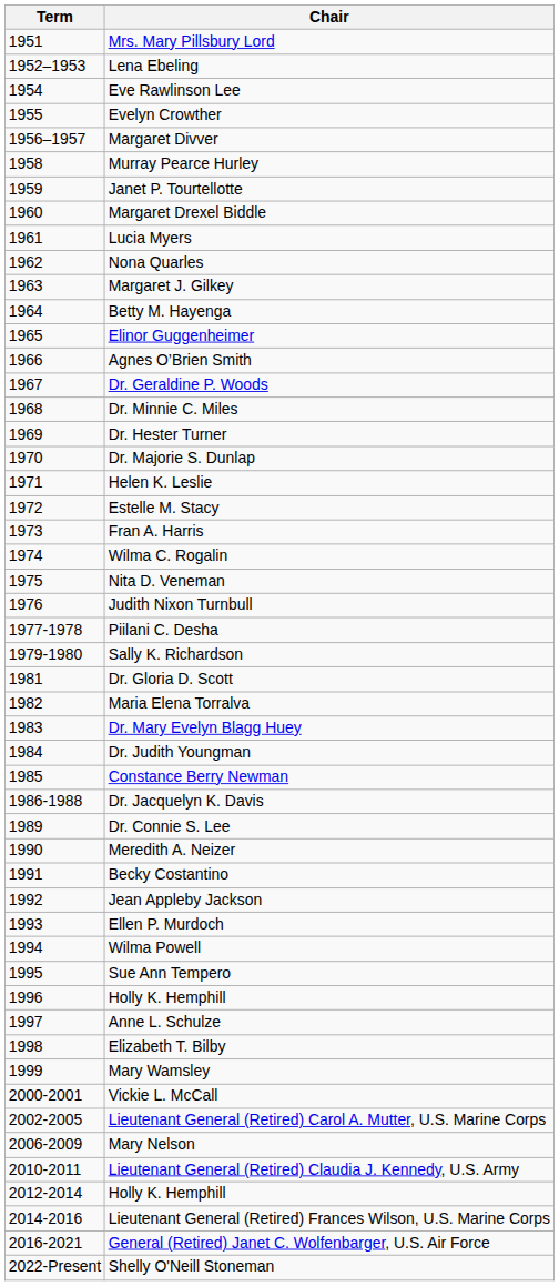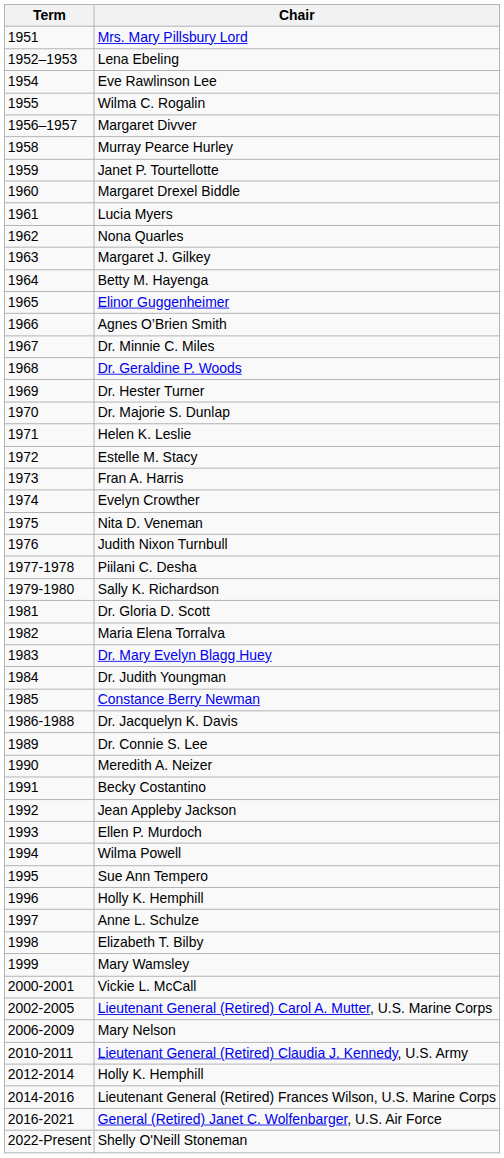row 5 | Chair: Evelyn Crowther -> Wilma C. Rogalin
row 16 | Chair: Dr. Geraldine P. Woods -> Dr. Minnie C. Miles
row 17 | Chair: Dr. Minnie C. Miles -> Dr. Geraldine P. Woods
row 23 | Chair: Wilma C. Rogalin -> Evelyn Crowther
